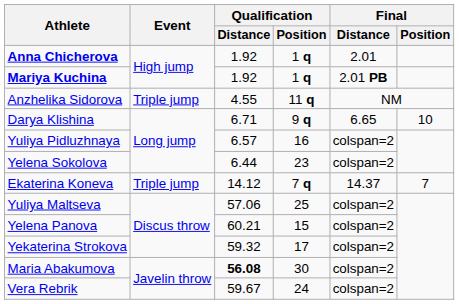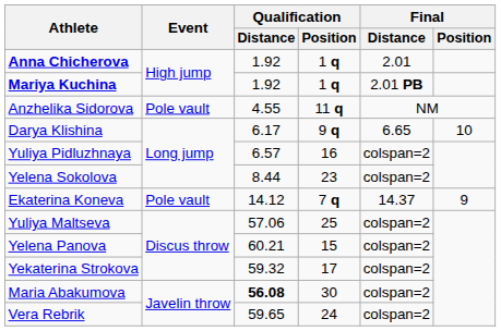Anzhelika Sidorova | Event: Triple jump -> Pole vault
Darya Klishina | Qualification / Distance: 6.71 -> 6.17
Yelena Sokolova | Qualification / Distance: 6.44 -> 8.44
Ekaterina Koneva | Event: Triple jump -> Pole vault
Ekaterina Koneva | Final / Position: 7 -> 9
Vera Rebrik | Qualification / Distance: 59.67 -> 59.65
